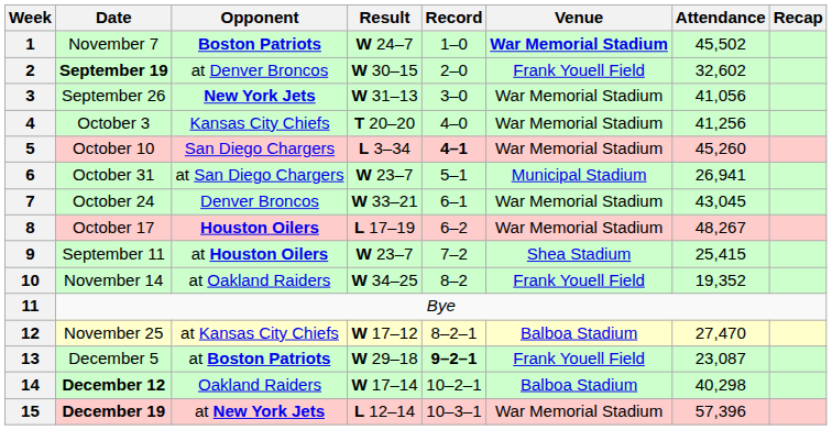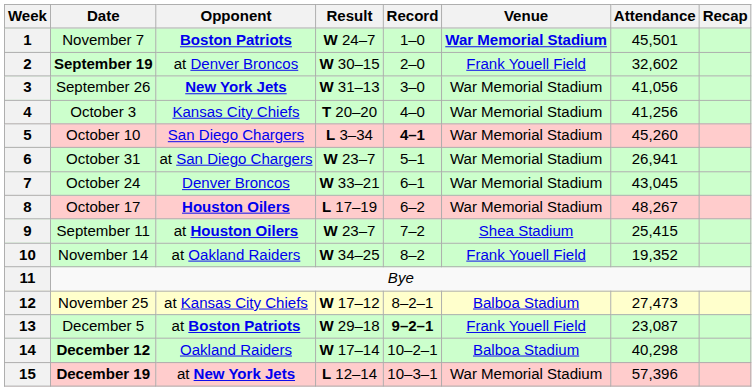1 | Attendance: 45,502 -> 45,501
6 | Venue: Municipal Stadium -> War Memorial Stadium
12 | Attendance: 27,470 -> 27,473
